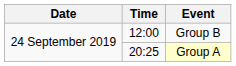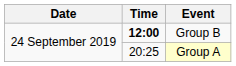Group B | Time: normal -> bold
